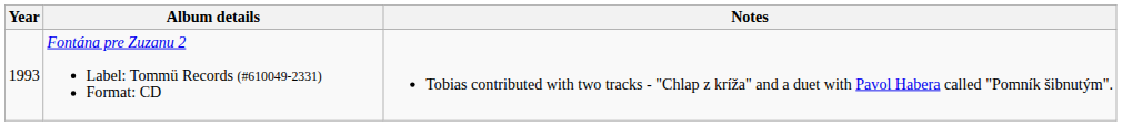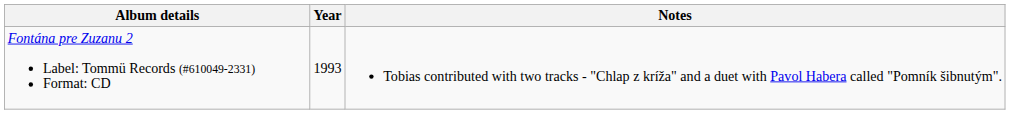columns swapped: Year <-> Album details
